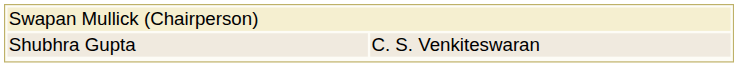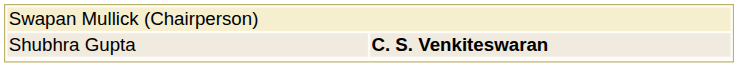Shubhra Gupta | column 2: normal -> bold
